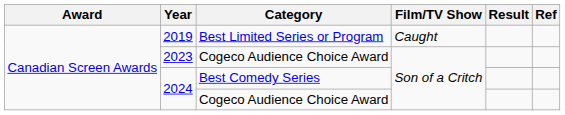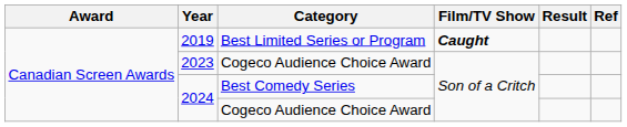2019 | Film/TV Show: normal -> bold
